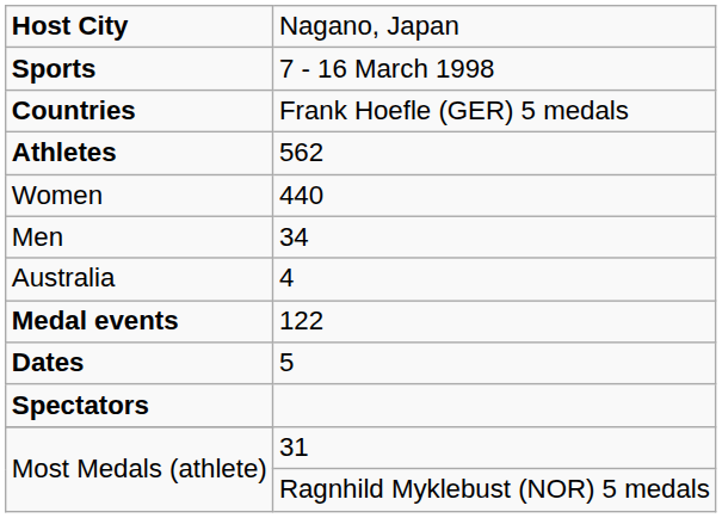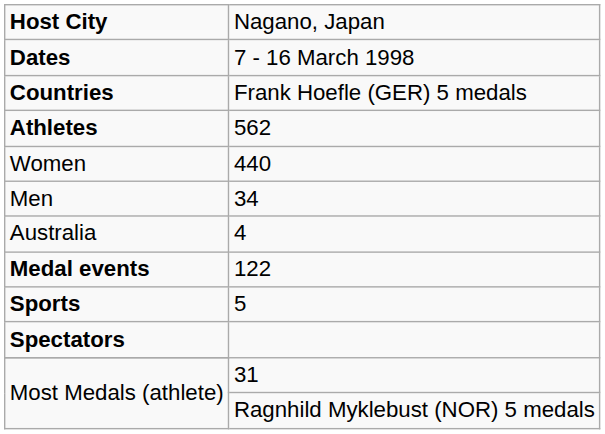row 2 | column 1: Sports -> Dates
row 9 | column 1: Dates -> Sports
